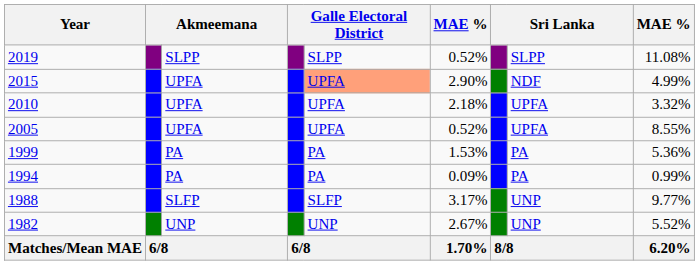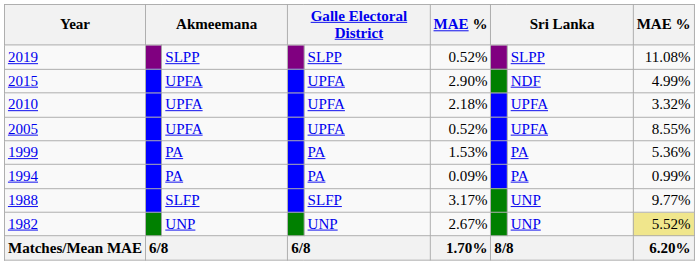2015 | column 5: lightsalmon background -> no background
1982 | column 9: no background -> khaki background
